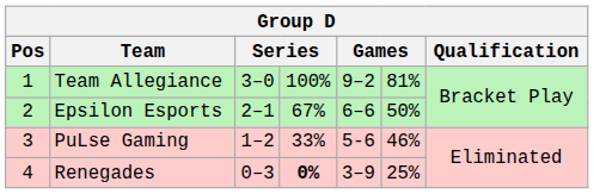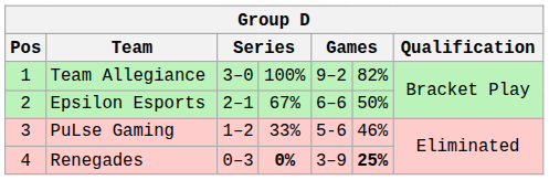Team Allegiance | column 6: 81% -> 82%
Renegades | column 6: normal -> bold
